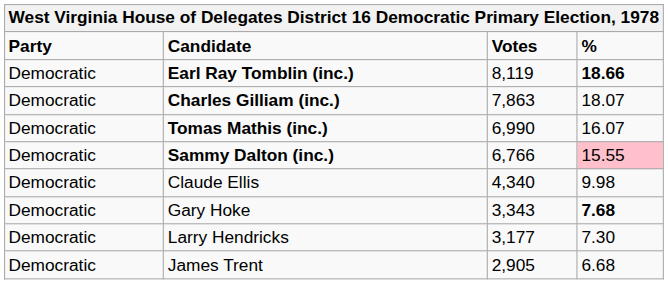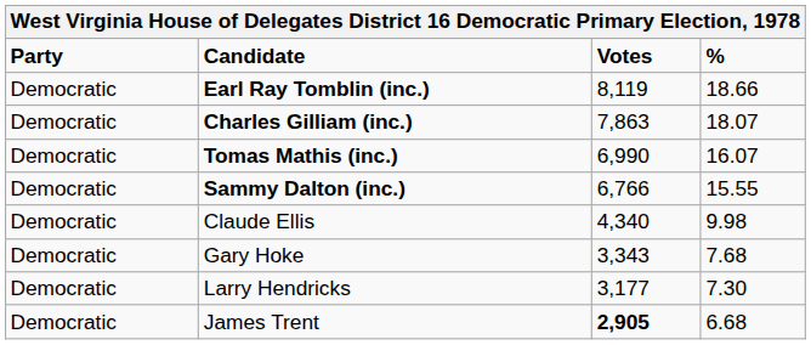Earl Ray Tomblin (inc.) | %: bold -> normal
Sammy Dalton (inc.) | %: pink background -> no background
Gary Hoke | %: bold -> normal
James Trent | Votes: normal -> bold
